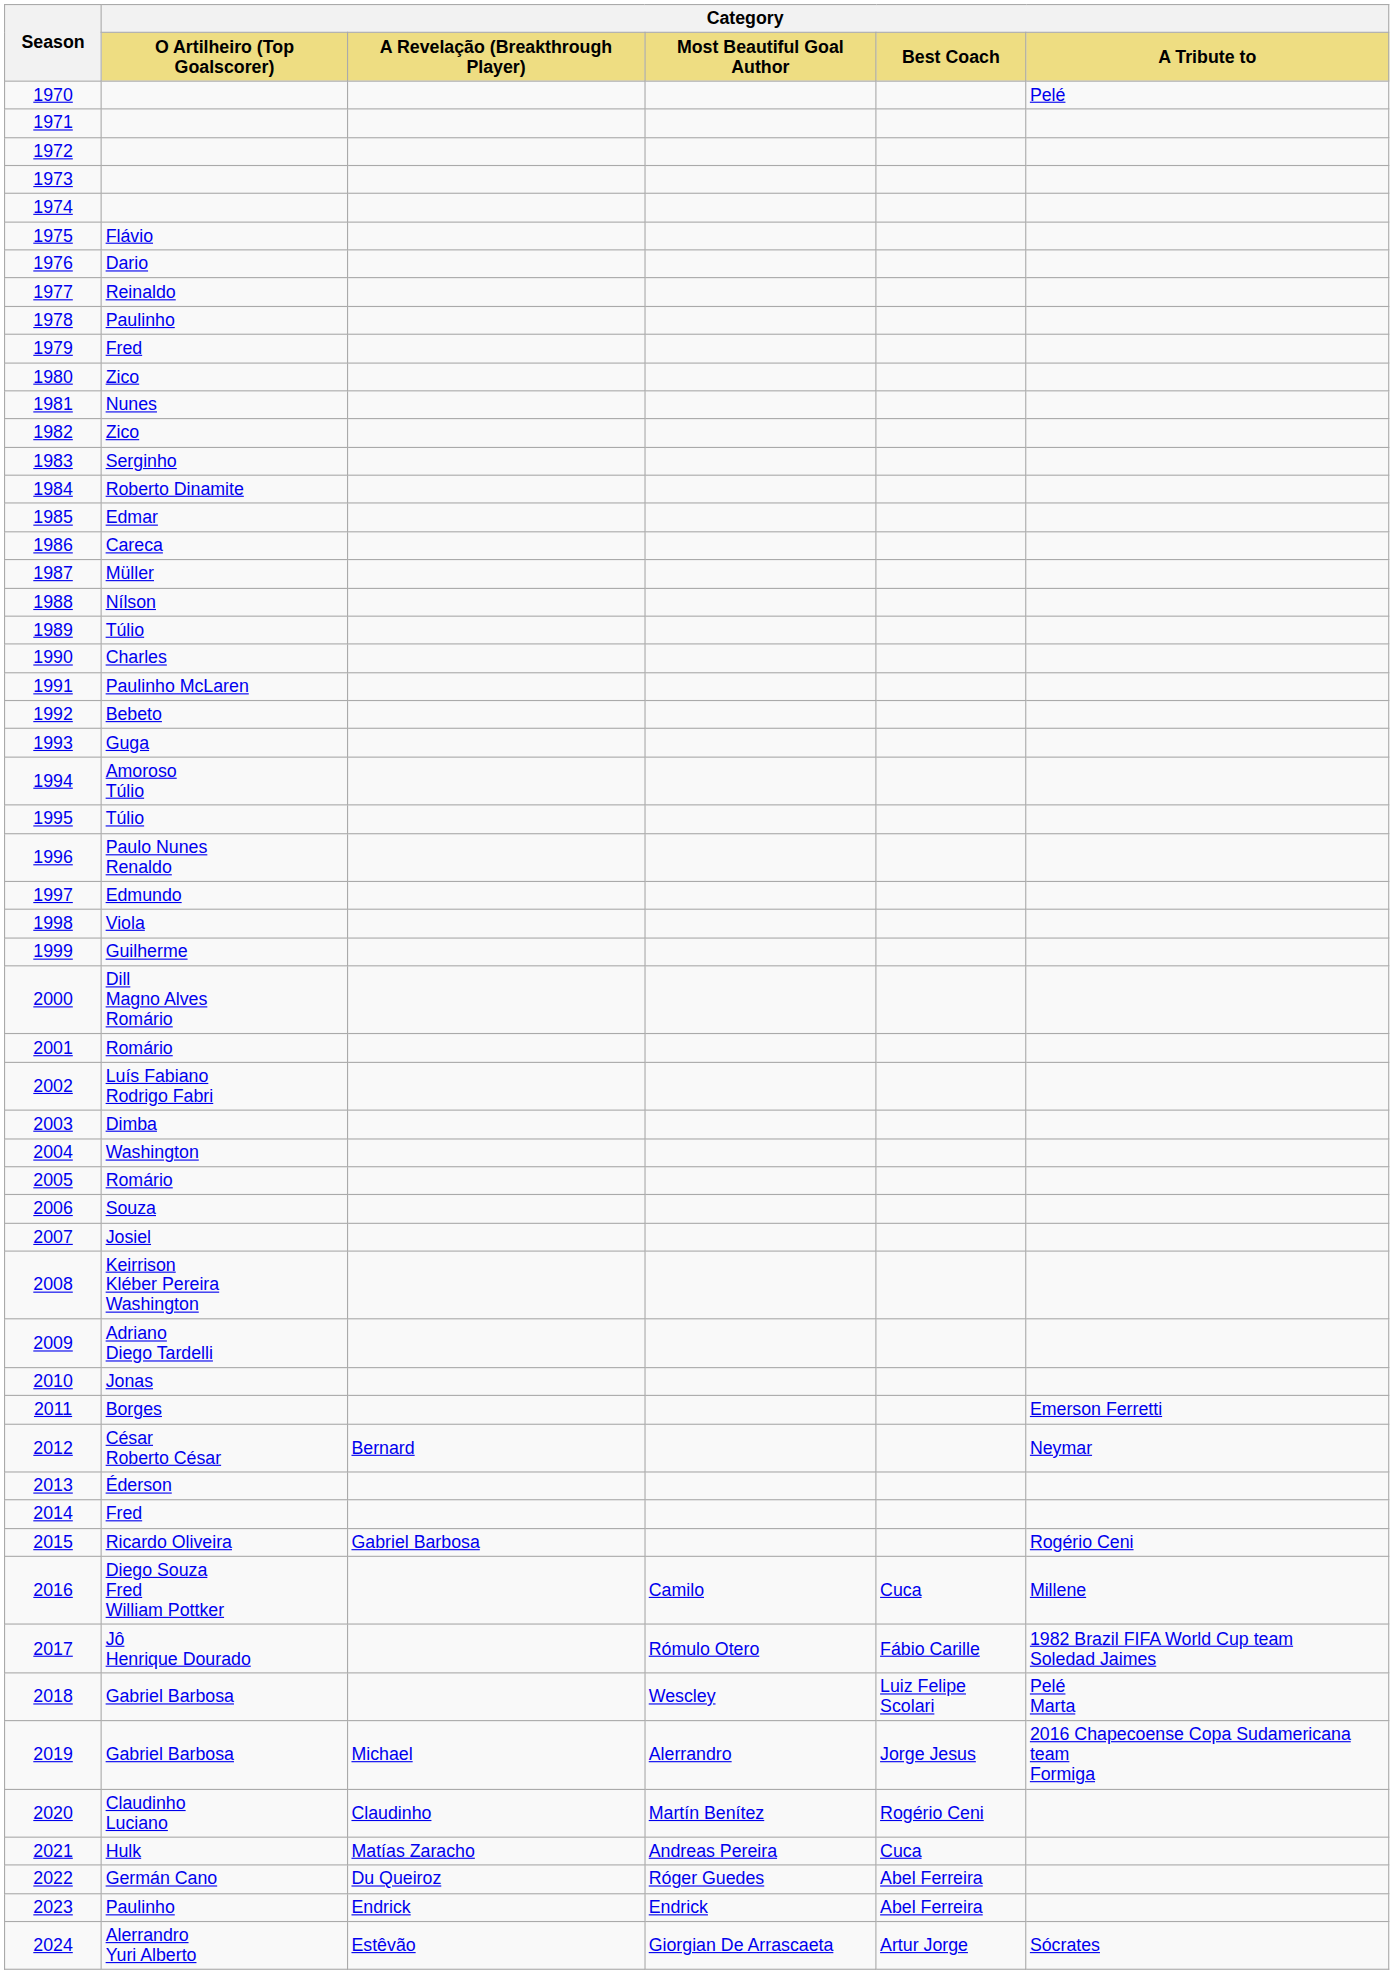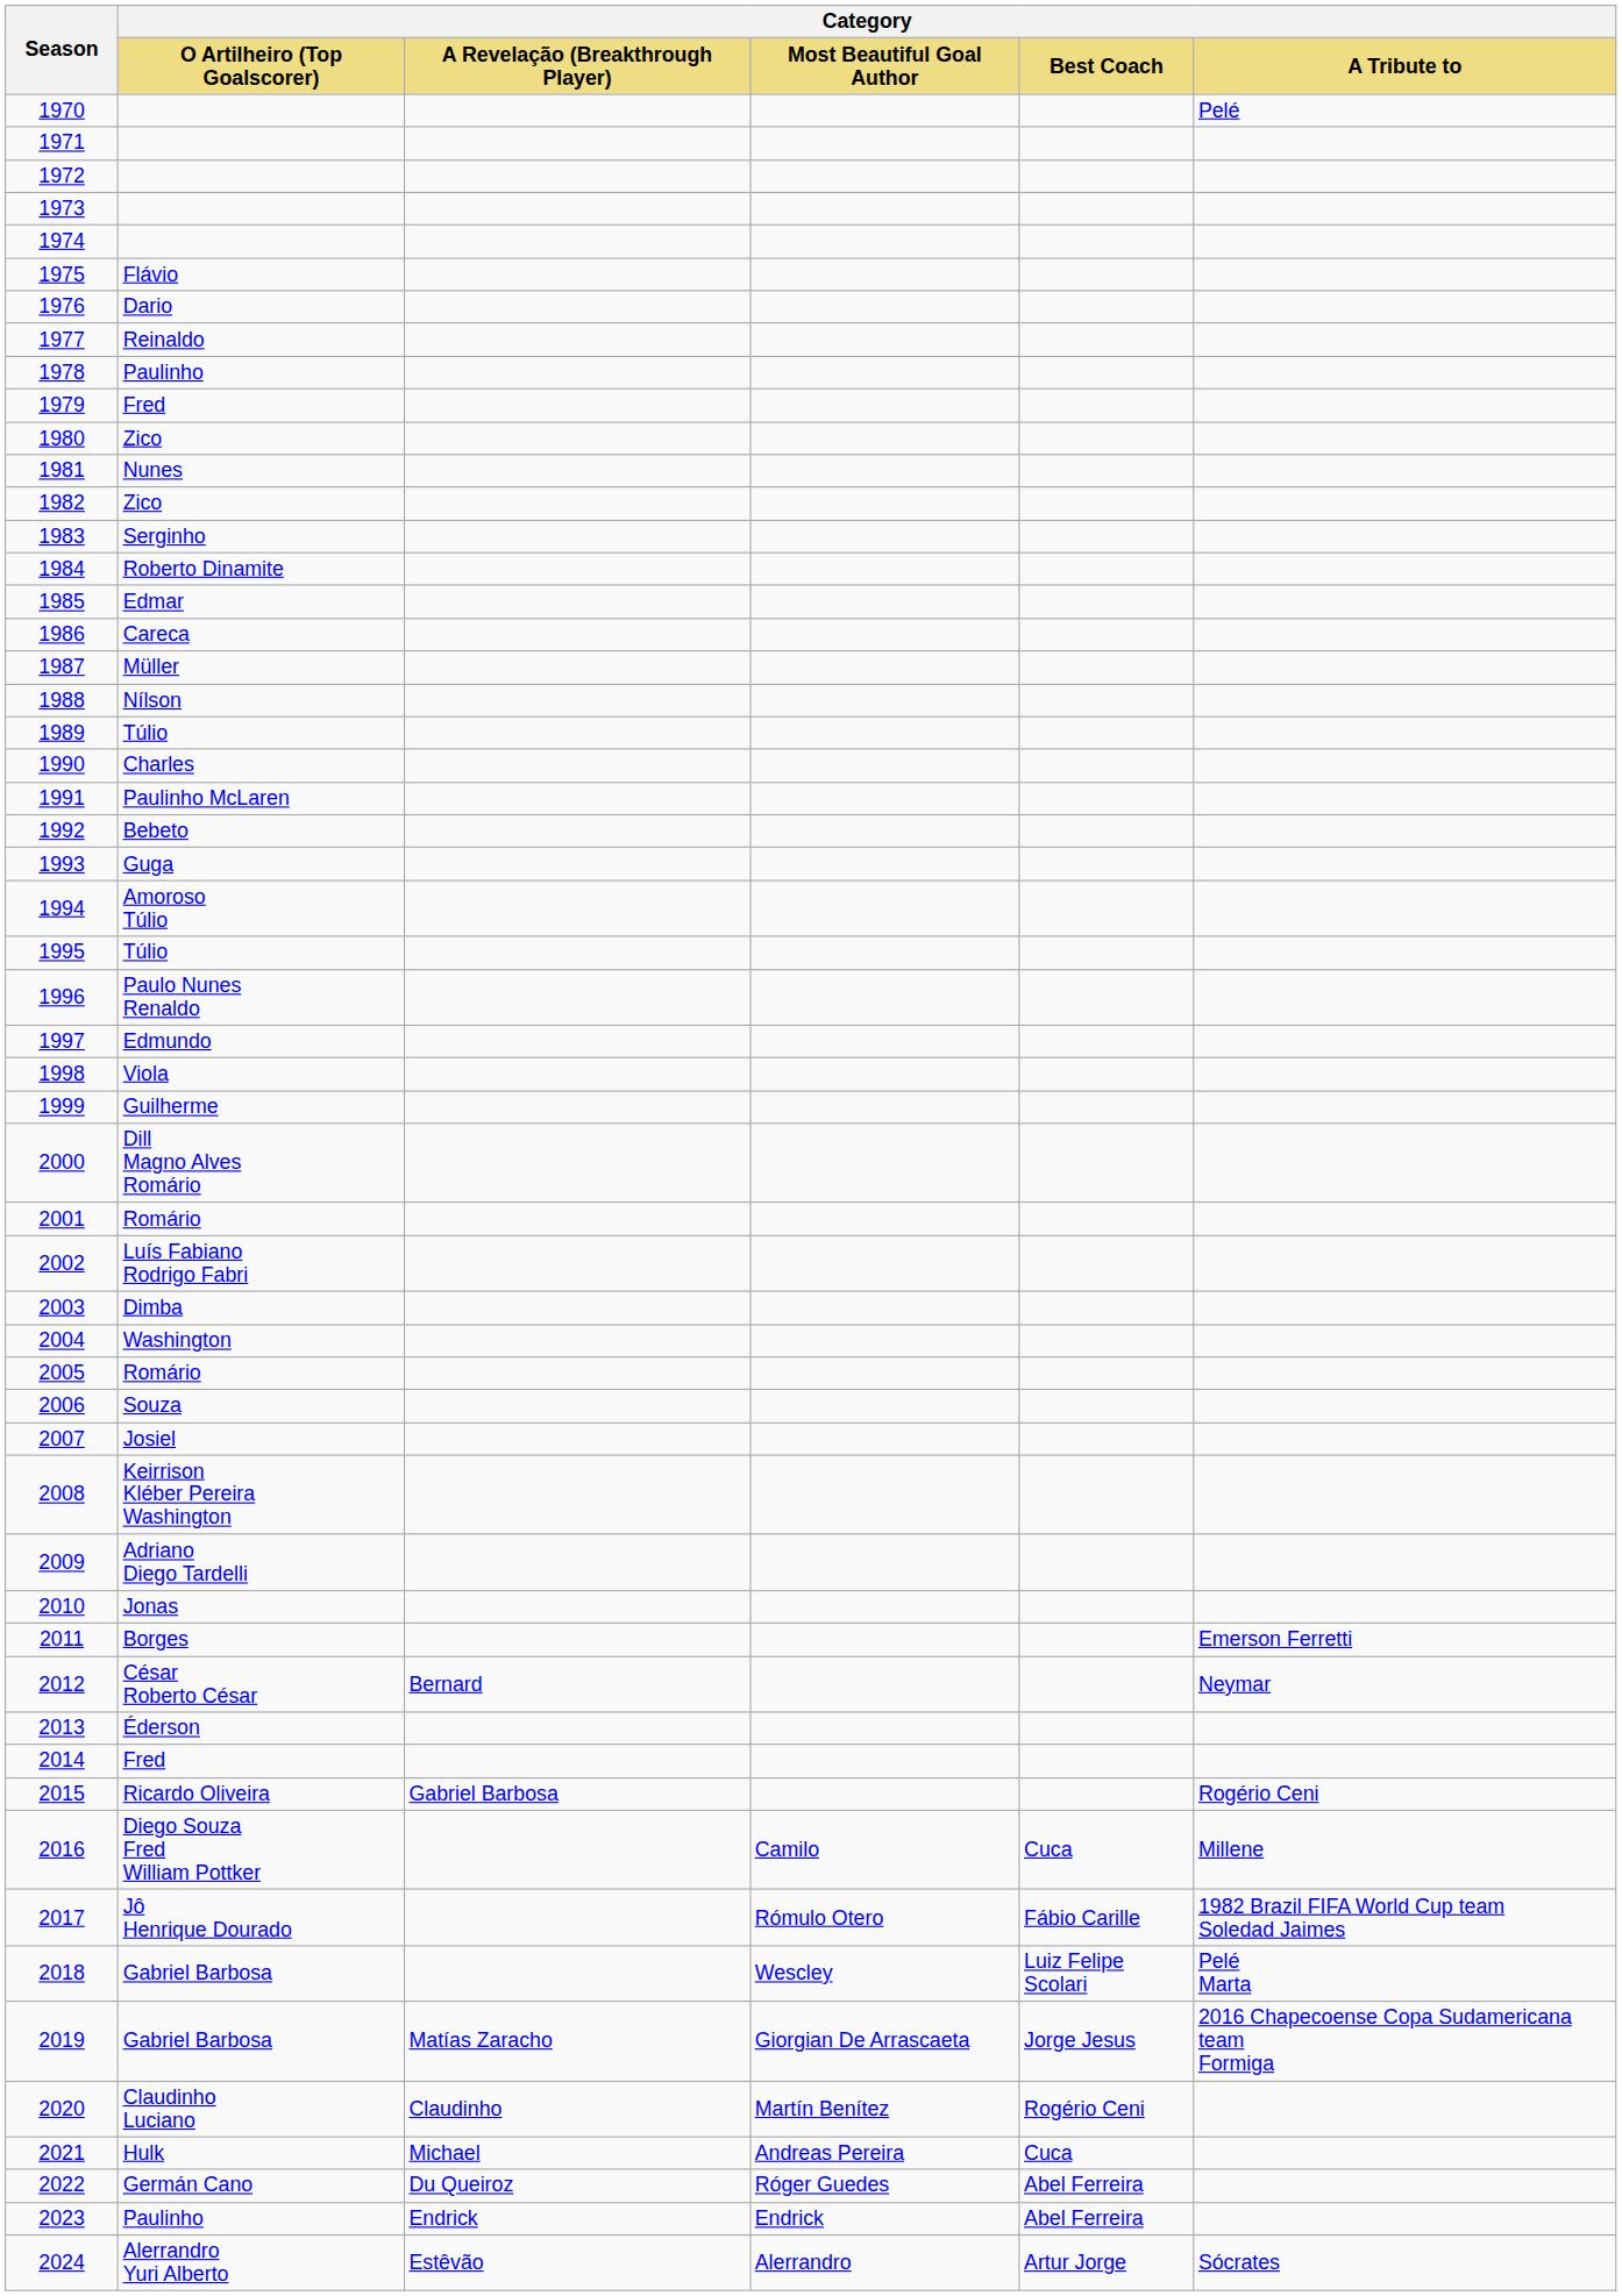2019 | Category / A Revelação (Breakthrough Player): Michael -> Matías Zaracho
2019 | Category / Most Beautiful Goal Author: Alerrandro -> Giorgian De Arrascaeta
2021 | Category / A Revelação (Breakthrough Player): Matías Zaracho -> Michael
2024 | Category / Most Beautiful Goal Author: Giorgian De Arrascaeta -> Alerrandro
